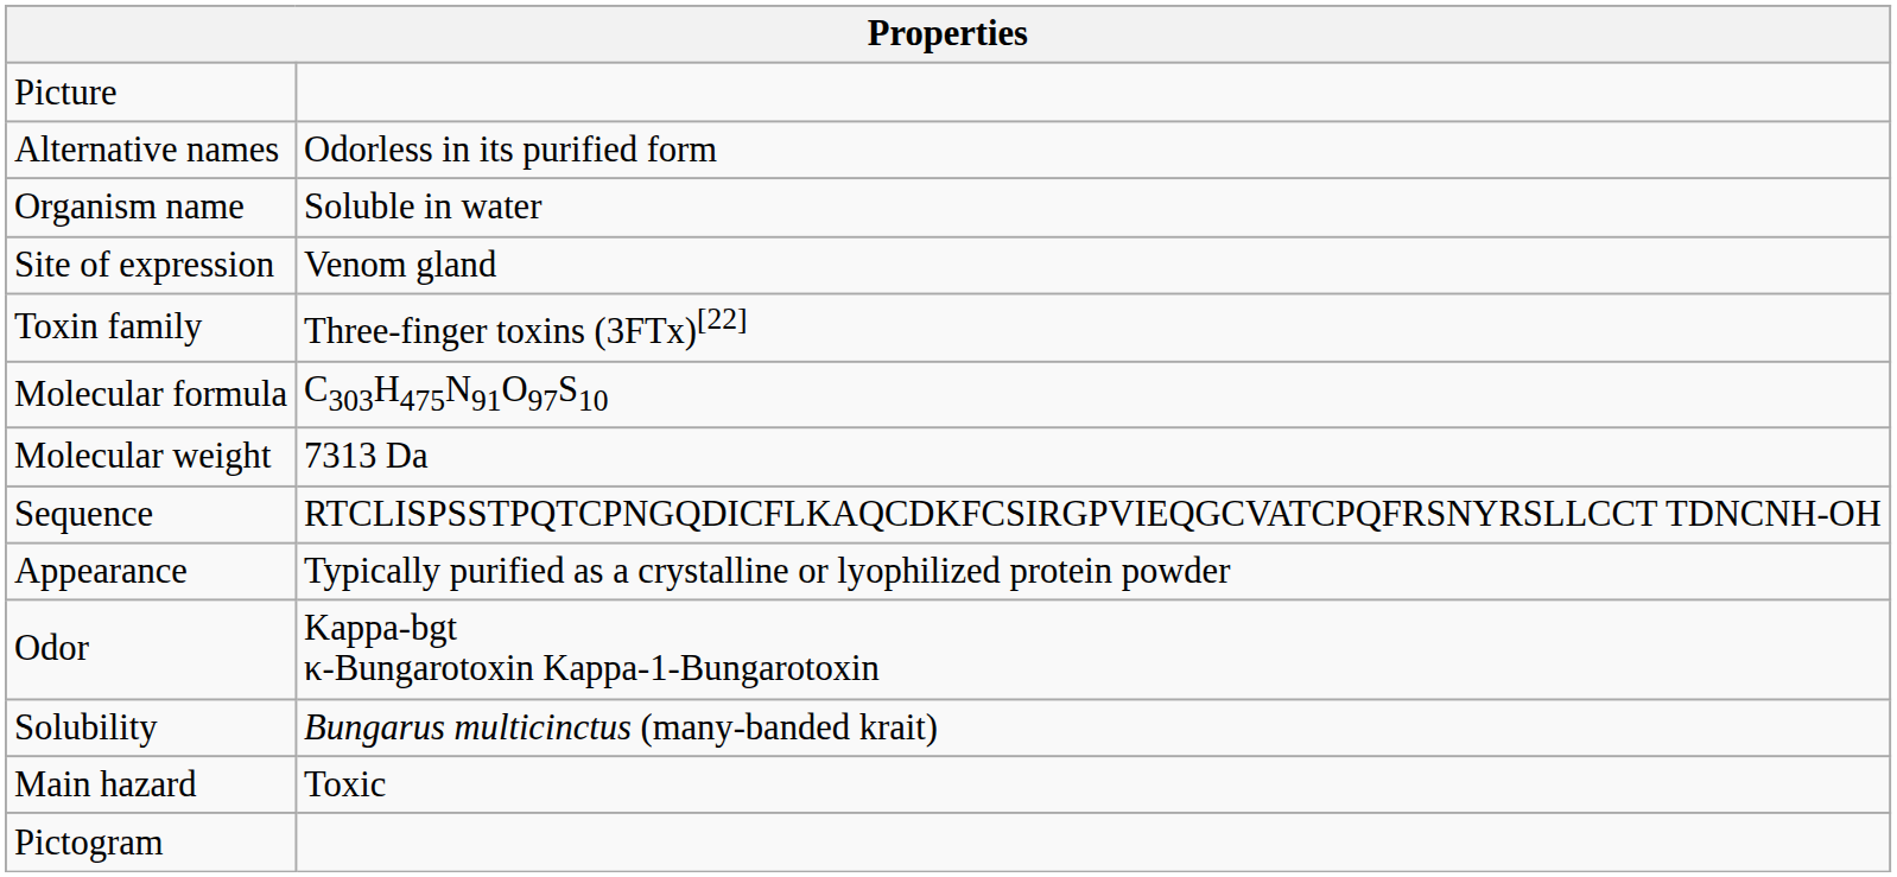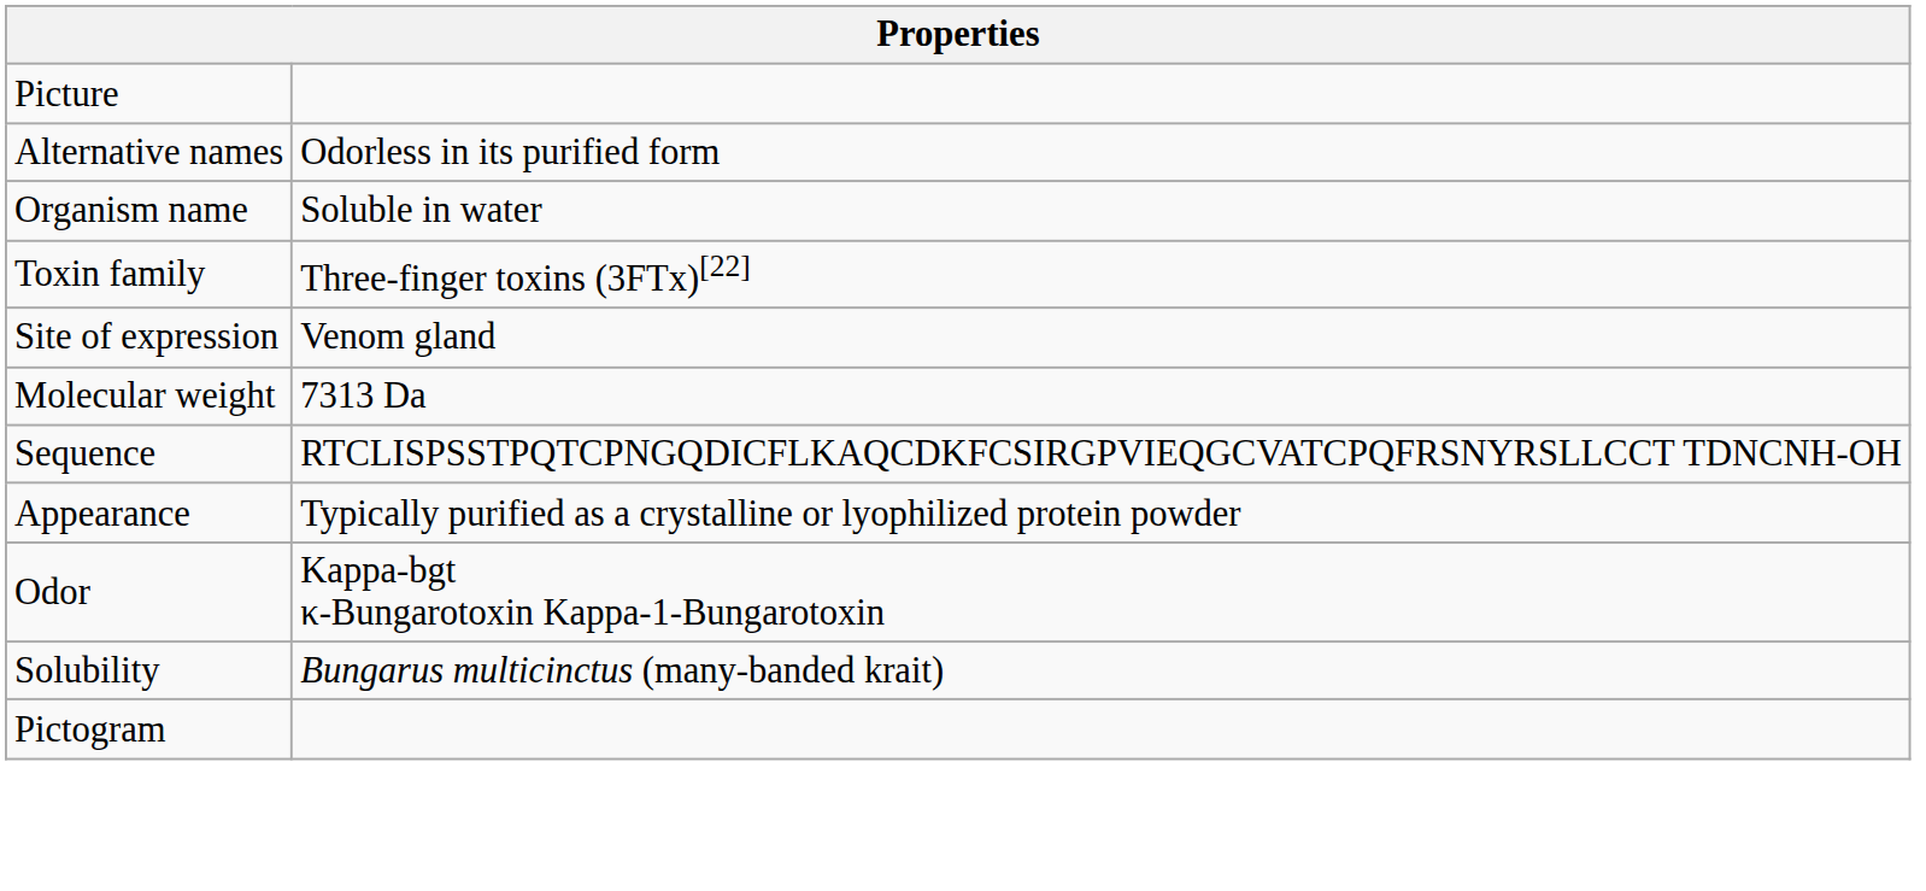rows swapped: Site of expression <-> Toxin family
- row: Molecular formula | C303H475N91O97S10
- row: Main hazard | Toxic
